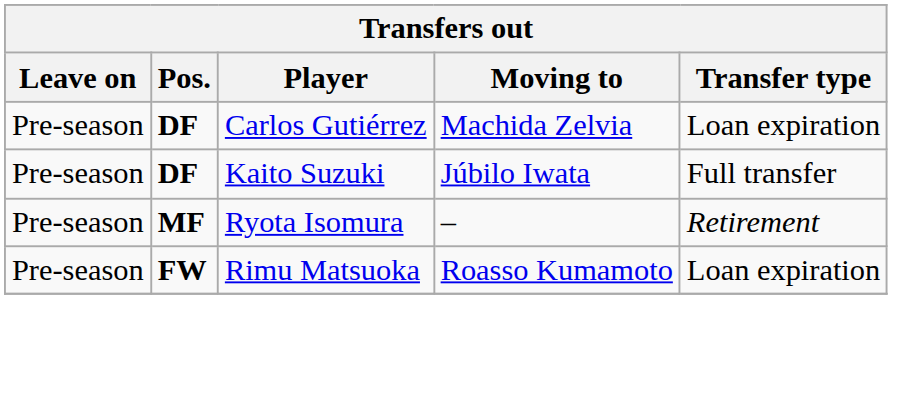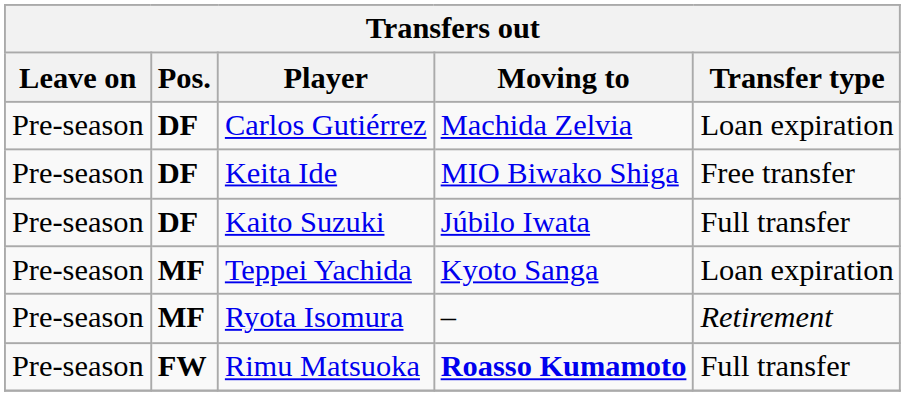+ row: Pre-season | DF | Keita Ide | MIO Biwako Shiga | Free transfer
+ row: Pre-season | MF | Teppei Yachida | Kyoto Sanga | Loan expiration
Rimu Matsuoka | Moving to: normal -> bold
Rimu Matsuoka | Transfer type: Loan expiration -> Full transfer
